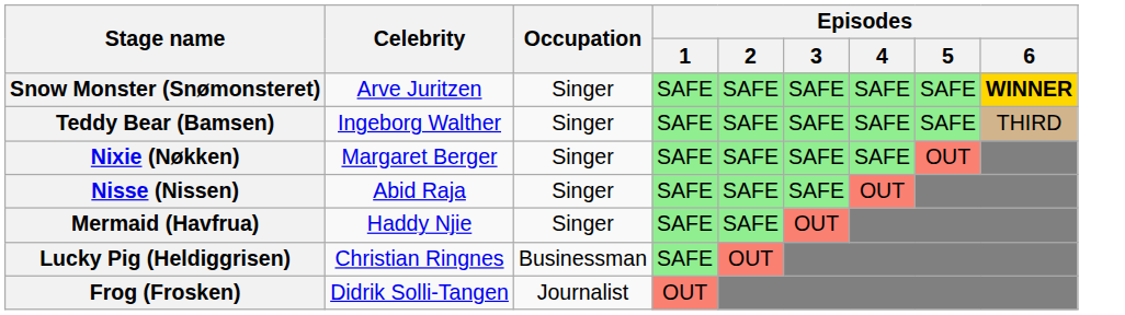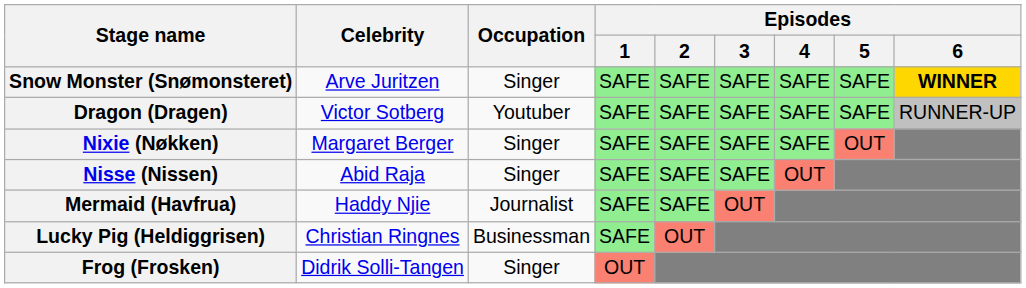+ row: Dragon (Dragen) | Victor Sotberg | Youtuber | SAFE | SAFE | SAFE | SAFE | SAFE | RUNNER-UP
- row: Teddy Bear (Bamsen) | Ingeborg Walther | Singer | SAFE | SAFE | SAFE | SAFE | SAFE | THIRD
Mermaid (Havfrua) | Occupation: Singer -> Journalist
Frog (Frosken) | Occupation: Journalist -> Singer
